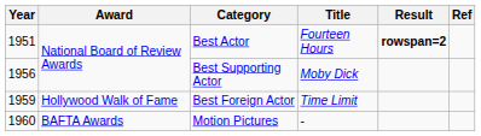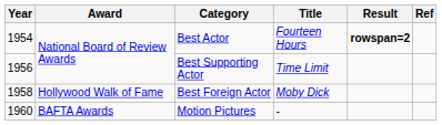Best Actor | Year: 1951 -> 1954
Best Supporting Actor | Title: Moby Dick -> Time Limit
Best Foreign Actor | Year: 1959 -> 1958
Best Foreign Actor | Title: Time Limit -> Moby Dick
